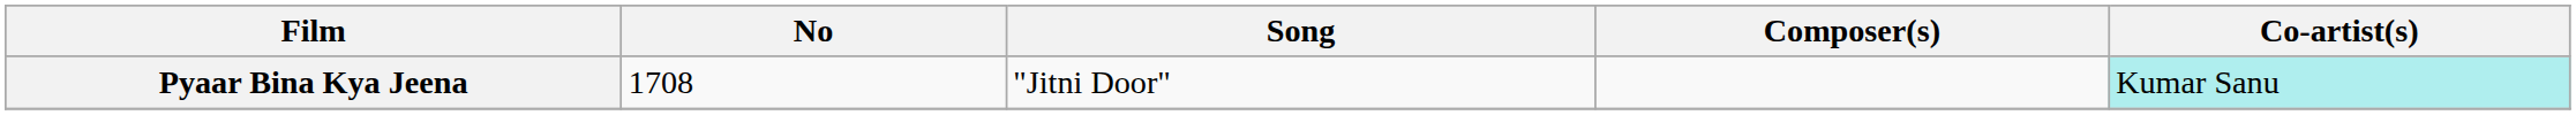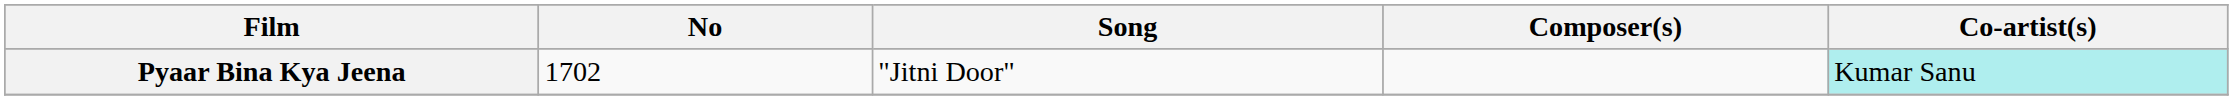Pyaar Bina Kya Jeena | No: 1708 -> 1702
